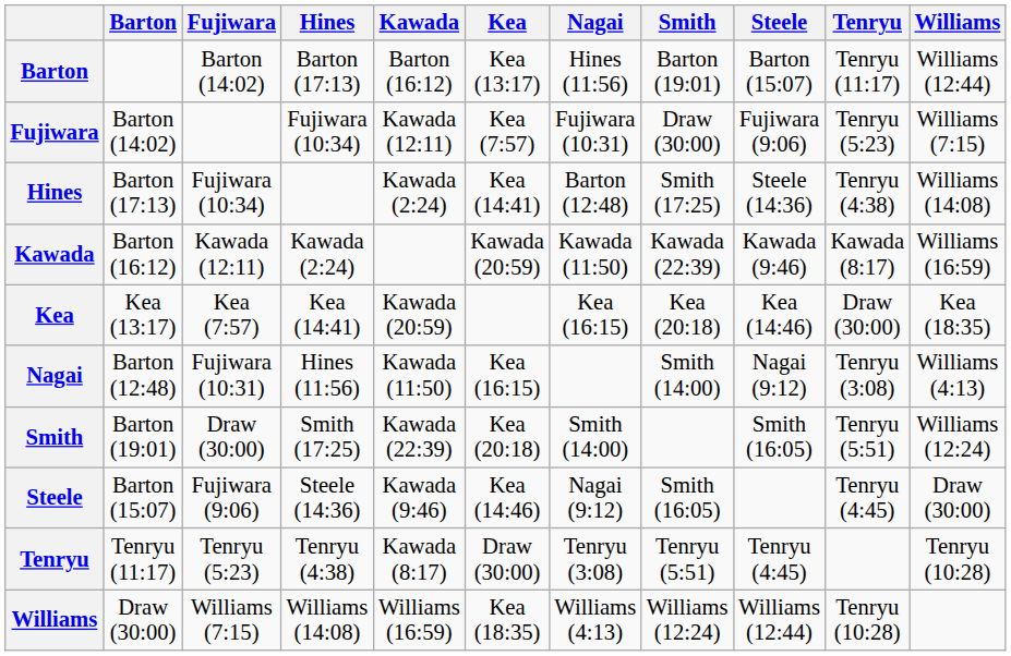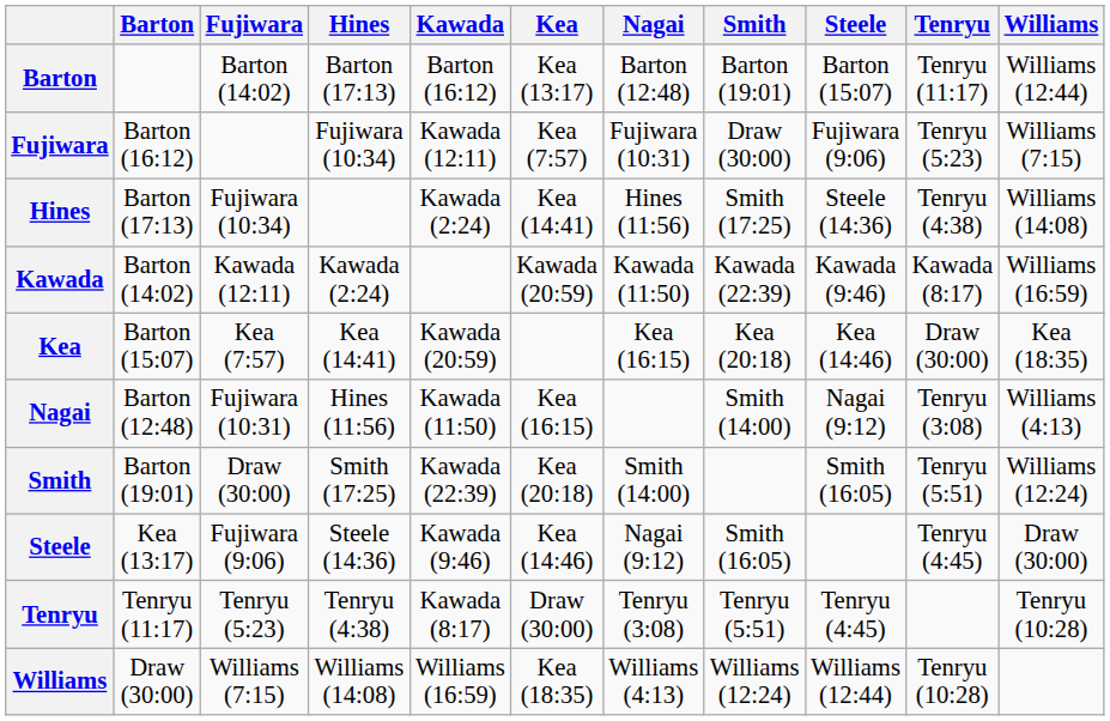row 2 | Nagai: Hines (11:56) -> Barton (12:48)
row 3 | Barton: Barton (14:02) -> Barton (16:12)
row 4 | Nagai: Barton (12:48) -> Hines (11:56)
row 5 | Barton: Barton (16:12) -> Barton (14:02)
row 6 | Barton: Kea (13:17) -> Barton (15:07)
row 9 | Barton: Barton (15:07) -> Kea (13:17)
